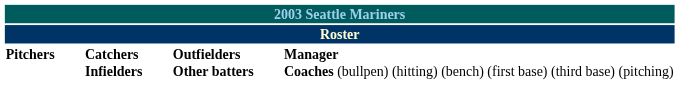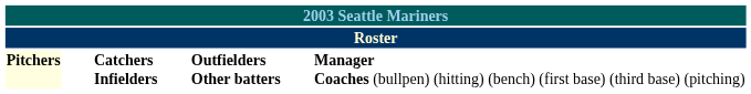Pitchers | column 1: no background -> lightyellow background
